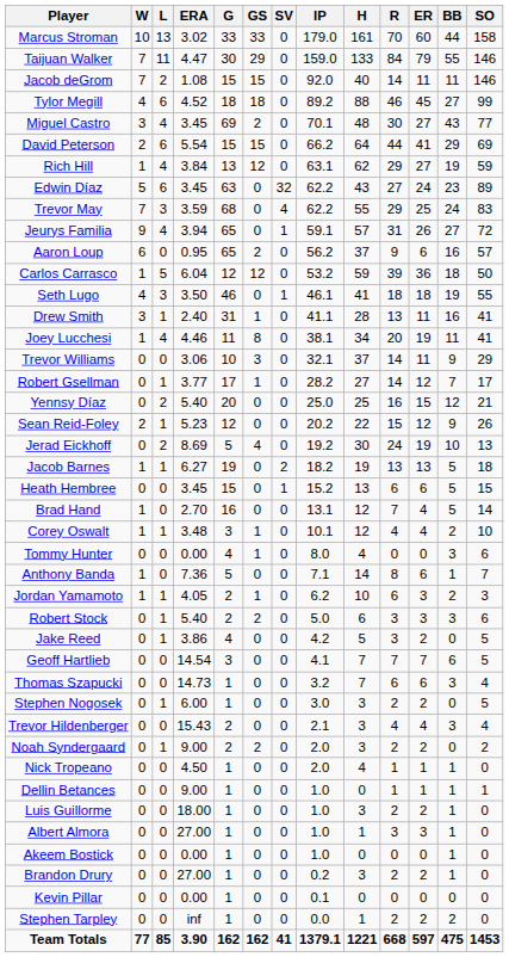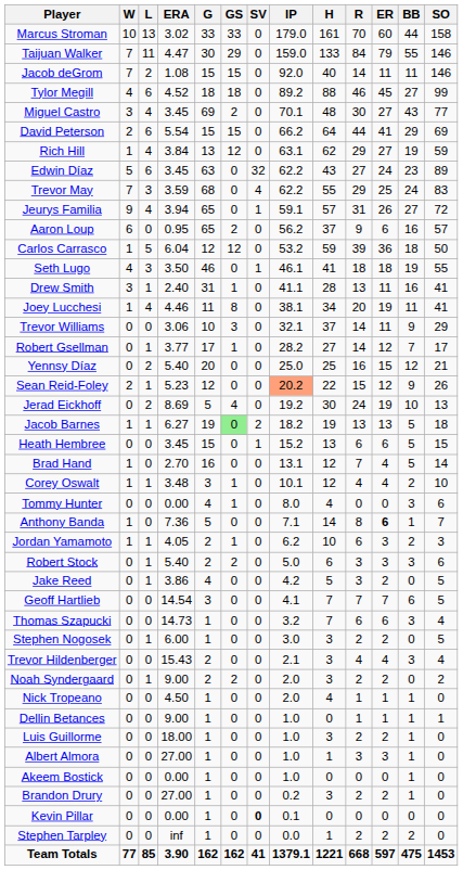Sean Reid-Foley | IP: no background -> lightsalmon background
Jacob Barnes | GS: no background -> lightgreen background
Anthony Banda | ER: normal -> bold
Kevin Pillar | SV: normal -> bold
